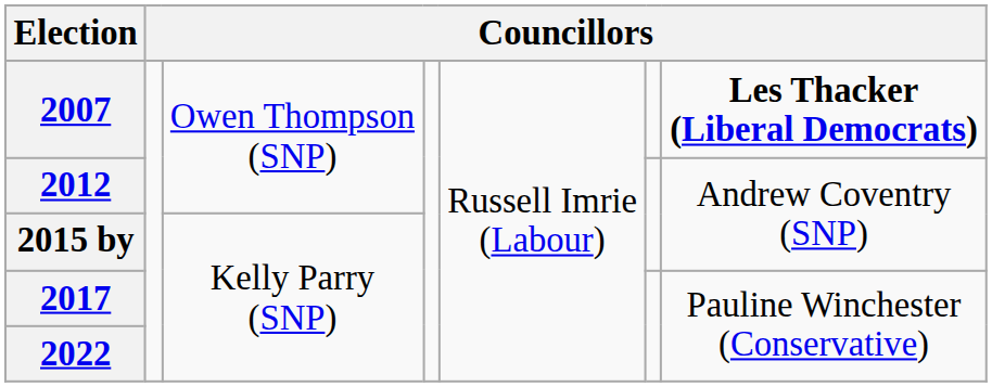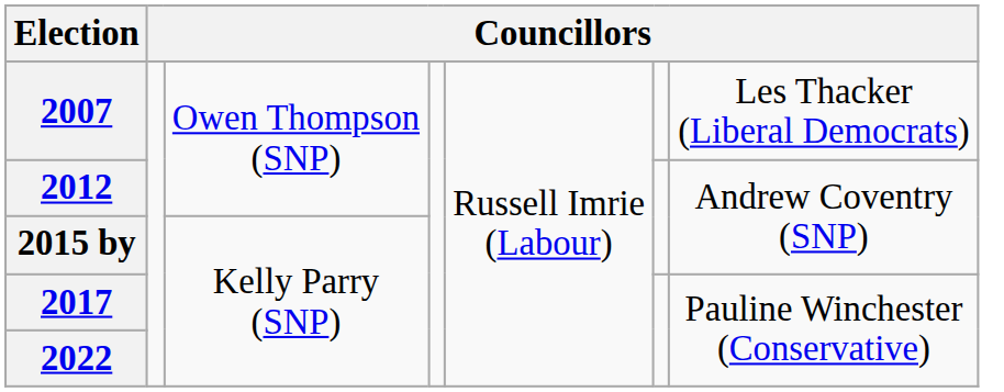2007 | column 7: bold -> normal
